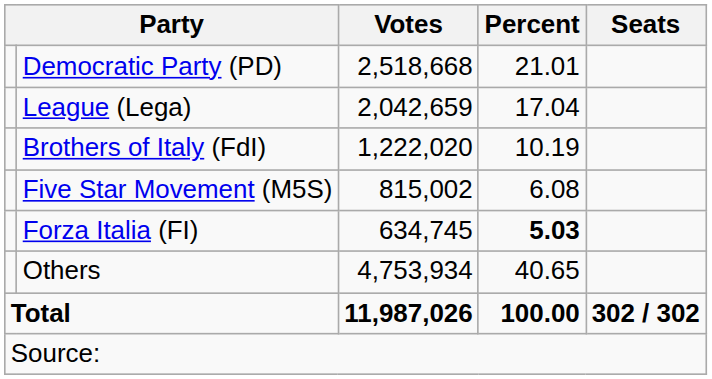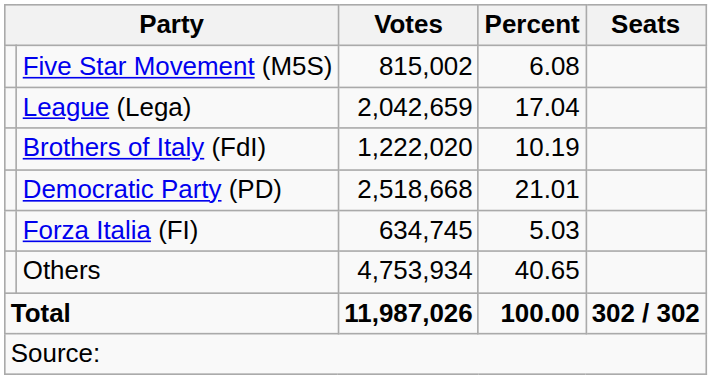rows swapped: Democratic Party (PD) <-> Five Star Movement (M5S)
Forza Italia (FI) | Percent: bold -> normal
